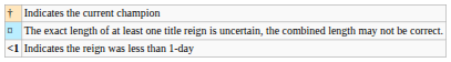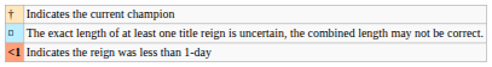Indicates the reign was less than 1-day | column 1: no background -> lightsalmon background
